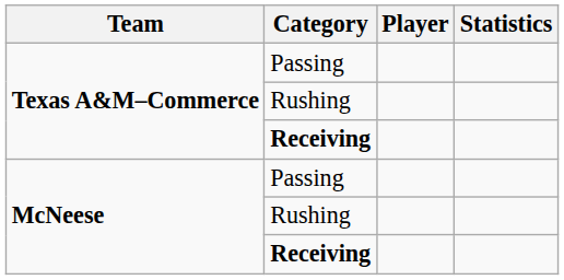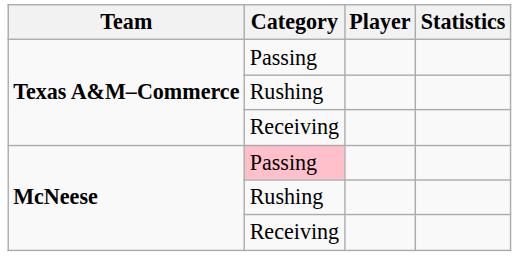Texas A&M–Commerce / Receiving | Category: bold -> normal
McNeese / Passing | Category: no background -> pink background
McNeese / Receiving | Category: bold -> normal
